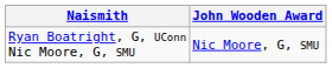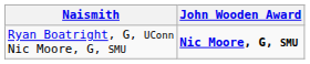Ryan Boatright, G, UConn Nic Moore, G, SMU | John Wooden Award: normal -> bold
